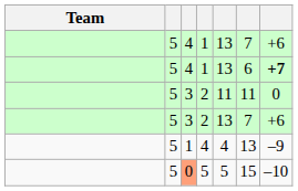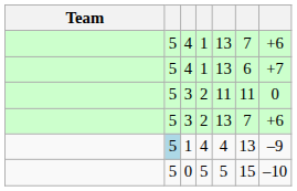row 3 | column 7: bold -> normal
row 6 | column 2: no background -> lightblue background
row 7 | column 3: lightsalmon background -> no background
